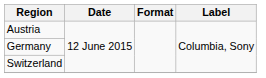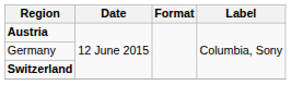Austria | Region: normal -> bold
Switzerland | Region: normal -> bold
